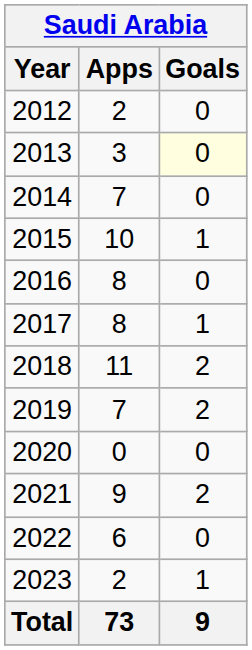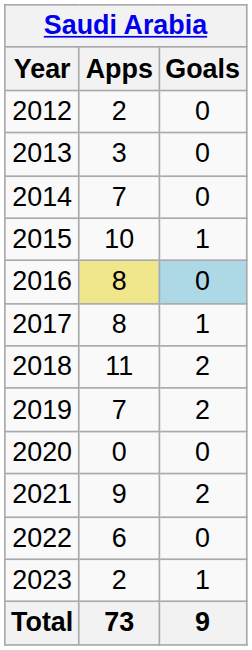2013 | Goals: lightyellow background -> no background
2016 | Apps: no background -> khaki background
2016 | Goals: no background -> lightblue background
